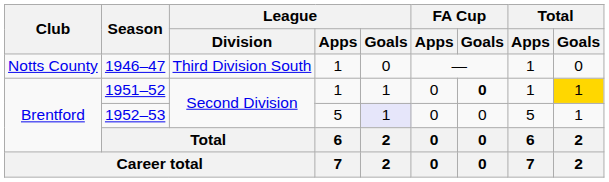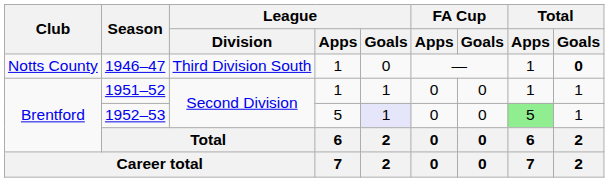1946–47 | Total / Goals: normal -> bold
1951–52 | FA Cup / Goals: bold -> normal
1951–52 | Total / Goals: gold background -> no background
1952–53 | Total / Apps: no background -> lightgreen background
